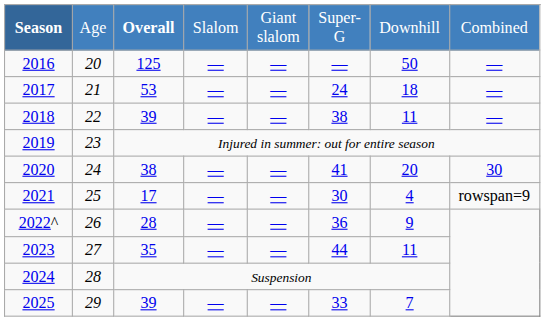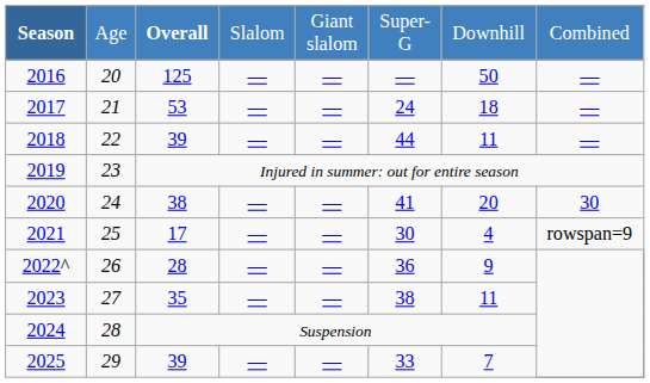2018 | column 6: 38 -> 44
2023 | column 6: 44 -> 38
